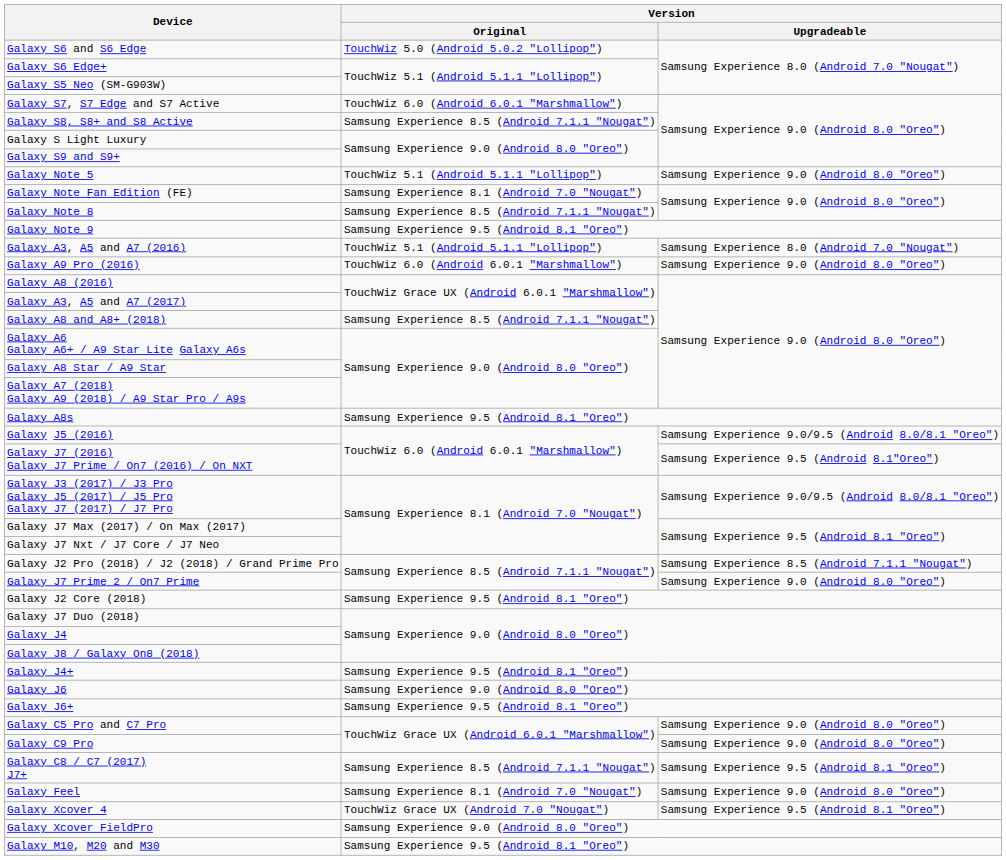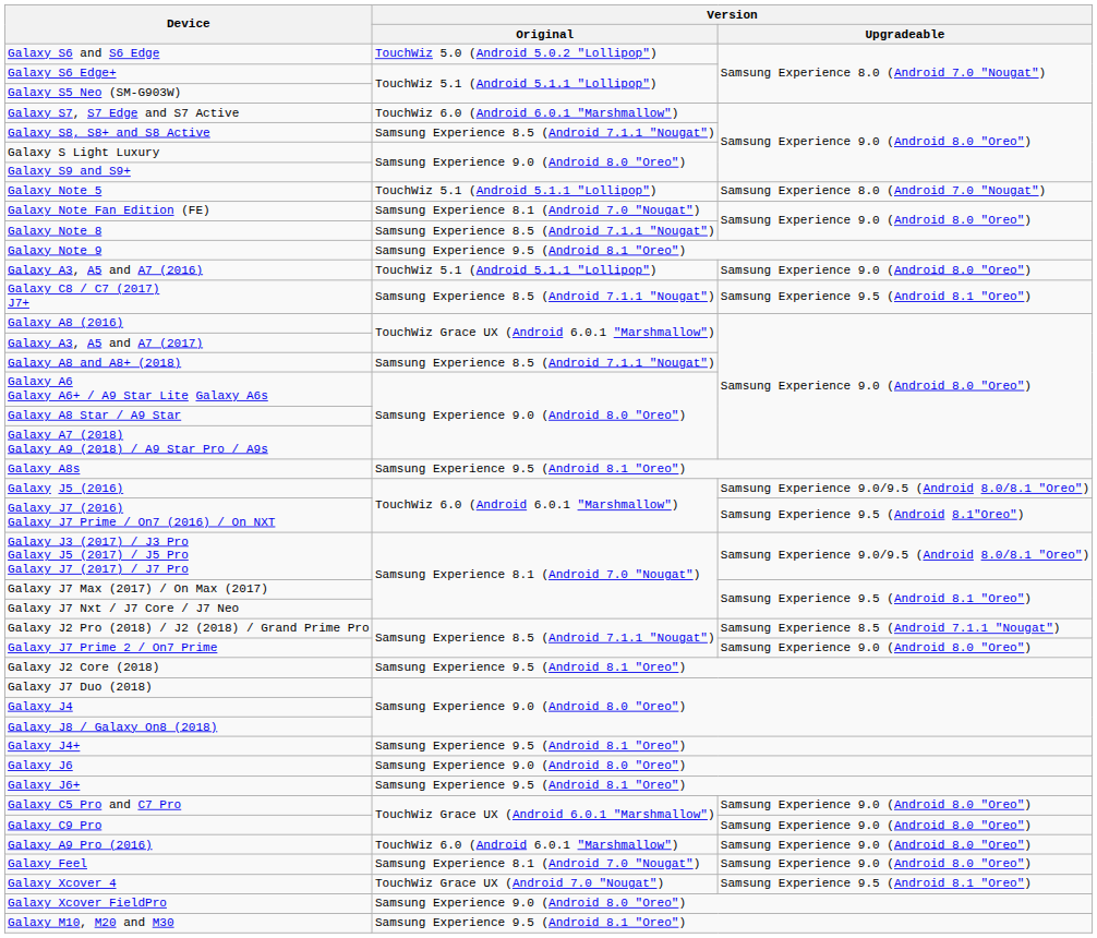Galaxy Note 5 | Version / Upgradeable: Samsung Experience 9.0 (Android 8.0 "Oreo") -> Samsung Experience 8.0 (Android 7.0 "Nougat")
Galaxy A3, A5 and A7 (2016) | Version / Upgradeable: Samsung Experience 8.0 (Android 7.0 "Nougat") -> Samsung Experience 9.0 (Android 8.0 "Oreo")
rows swapped: Galaxy A9 Pro (2016) <-> Galaxy C8 / C7 (2017) J7+
